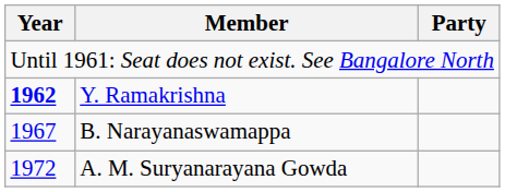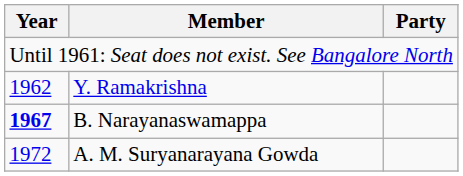Y. Ramakrishna | Year: bold -> normal
B. Narayanaswamappa | Year: normal -> bold
